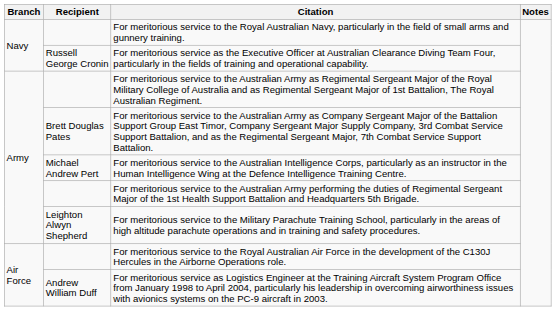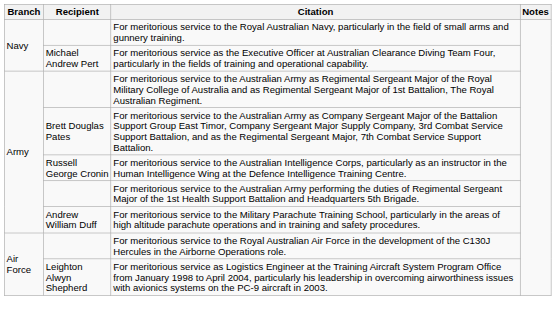row 3 | Recipient: Russell George Cronin -> Michael Andrew Pert
row 6 | Recipient: Michael Andrew Pert -> Russell George Cronin
row 8 | Recipient: Leighton Alwyn Shepherd -> Andrew William Duff
row 10 | Recipient: Andrew William Duff -> Leighton Alwyn Shepherd
